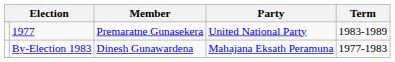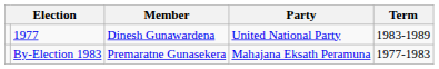1977 | Member: Premaratne Gunasekera -> Dinesh Gunawardena
By-Election 1983 | Member: Dinesh Gunawardena -> Premaratne Gunasekera
